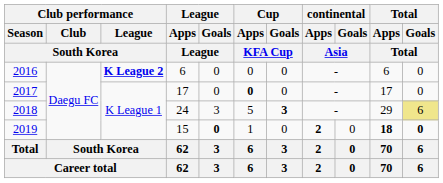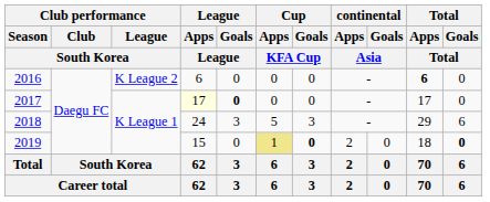2016 | Club performance / League / South Korea: bold -> normal
2016 | Total / Apps / Total: normal -> bold
2017 | League / Apps / League: no background -> lightyellow background
2017 | League / Goals / League: normal -> bold
2017 | Cup / Apps / KFA Cup: bold -> normal
2018 | Cup / Goals / KFA Cup: bold -> normal
2018 | Total / Goals / Total: khaki background -> no background
2019 | League / Goals / League: bold -> normal
2019 | Cup / Apps / KFA Cup: no background -> khaki background
2019 | Cup / Goals / KFA Cup: normal -> bold
2019 | continental / Apps / Asia: bold -> normal
2019 | Total / Apps / Total: bold -> normal
